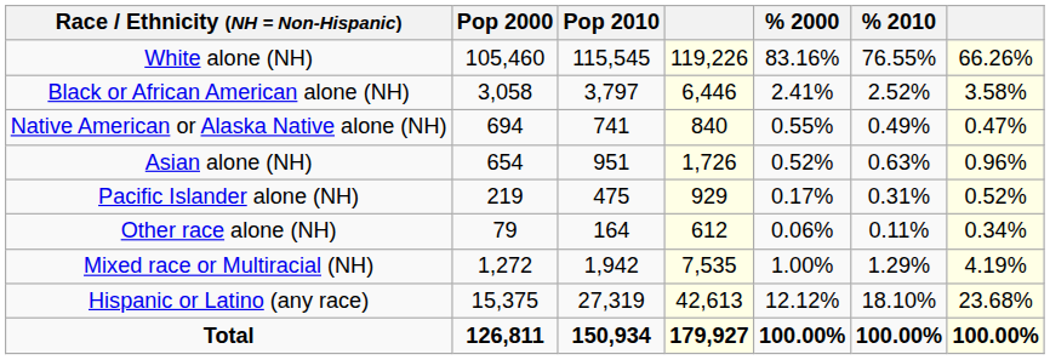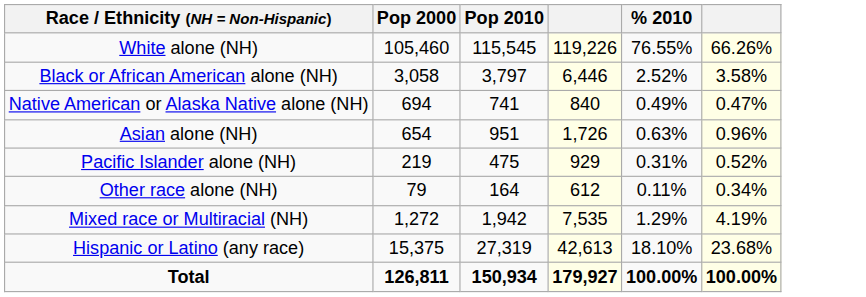- column: % 2000 | 83.16% | 2.41% | 0.55% | 0.52% | 0.17% | 0.06% | 1.00% | 12.12% | 100.00%
